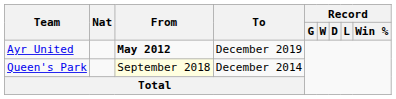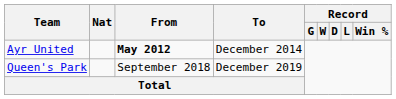Ayr United | To: December 2019 -> December 2014
Queen's Park | From: lightyellow background -> no background
Queen's Park | To: December 2014 -> December 2019
